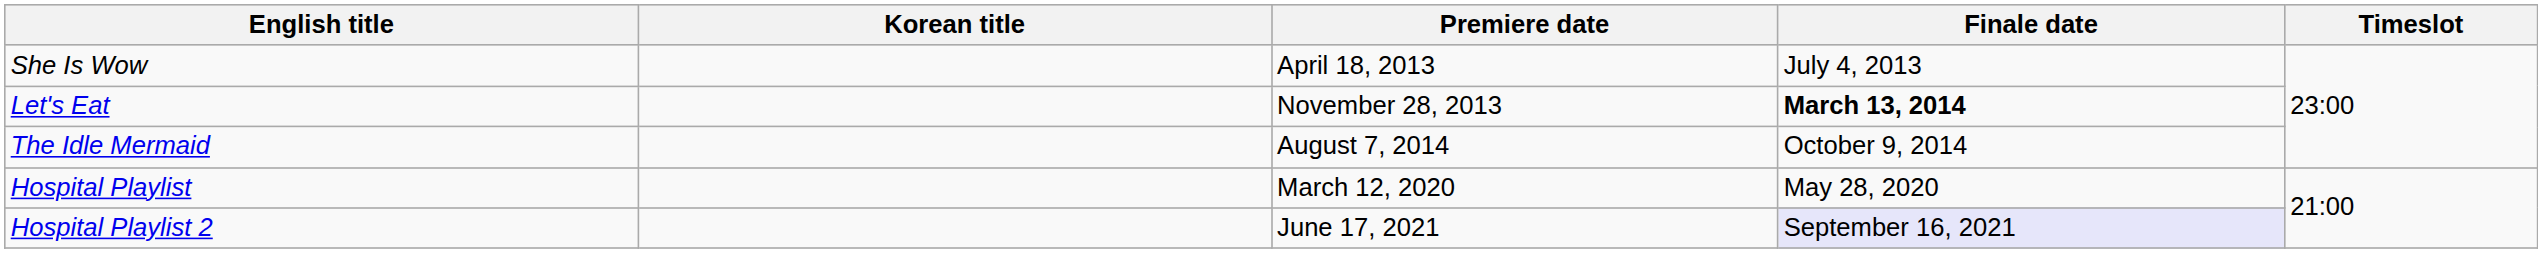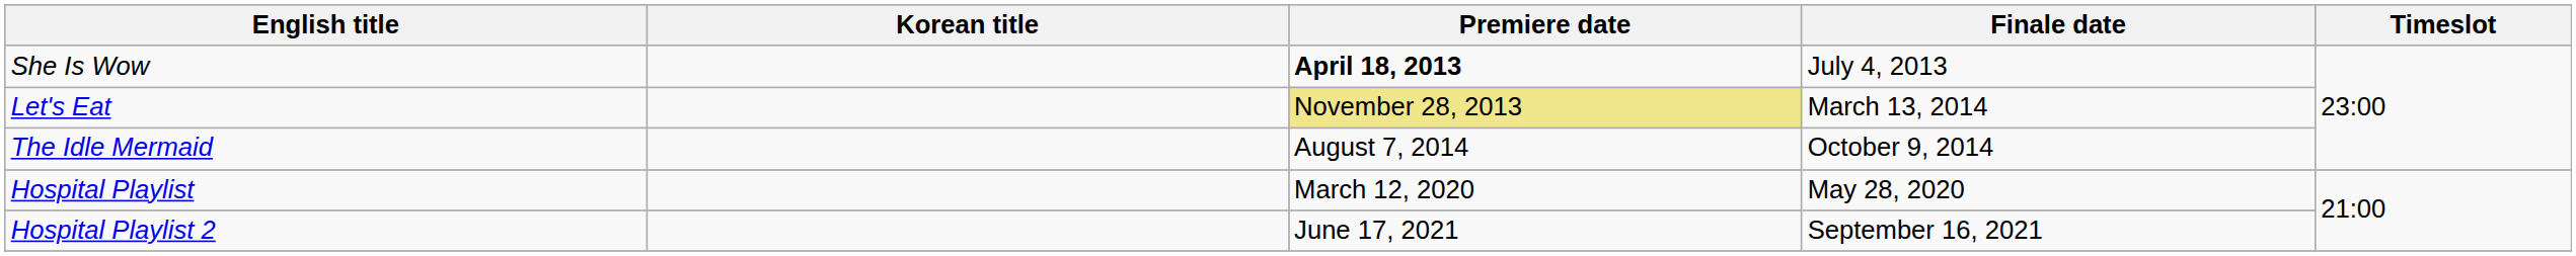She Is Wow | Premiere date: normal -> bold
Let's Eat | Premiere date: no background -> khaki background
Let's Eat | Finale date: bold -> normal
Hospital Playlist 2 | Finale date: lavender background -> no background
